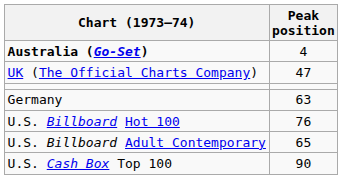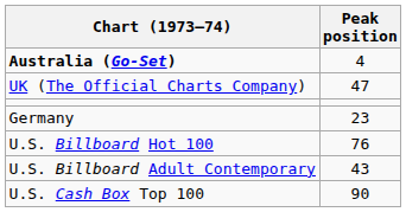row 5 | Peak position: 63 -> 23
row 7 | Peak position: 65 -> 43
